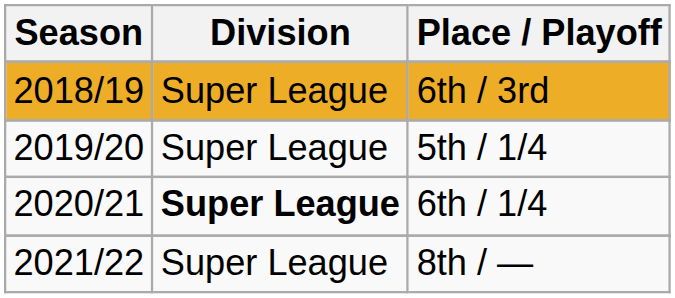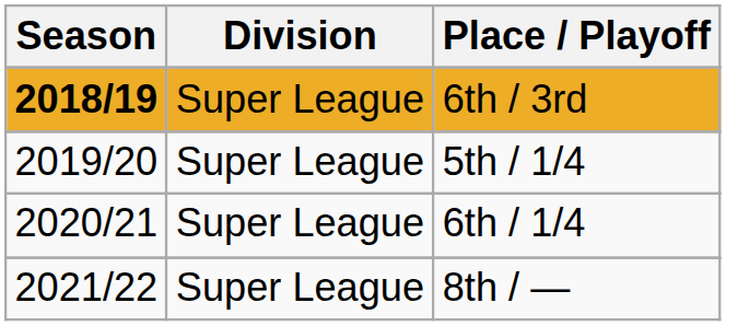6th / 3rd | Season: normal -> bold
6th / 1/4 | Division: bold -> normal
